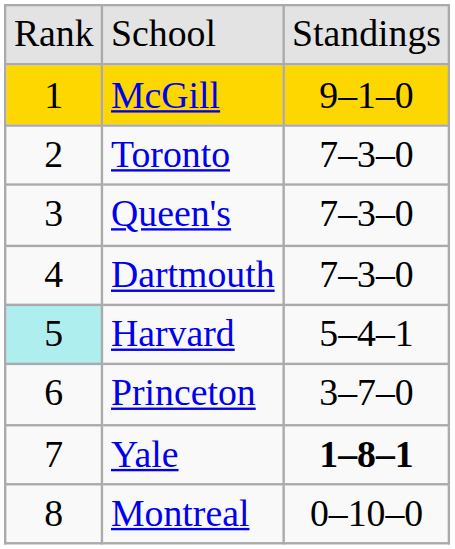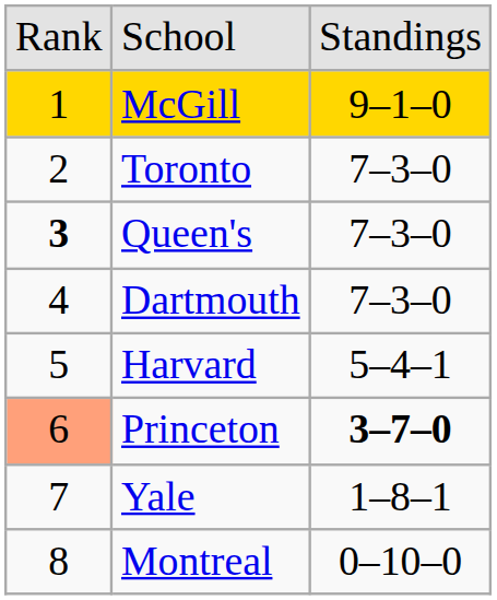Queen's | column 1: normal -> bold
Harvard | column 1: paleturquoise background -> no background
Princeton | column 1: no background -> lightsalmon background
Princeton | column 3: normal -> bold
Yale | column 3: bold -> normal
